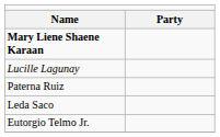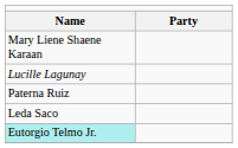Mary Liene Shaene Karaan | column 1: bold -> normal
Eutorgio Telmo Jr. | column 1: no background -> paleturquoise background
